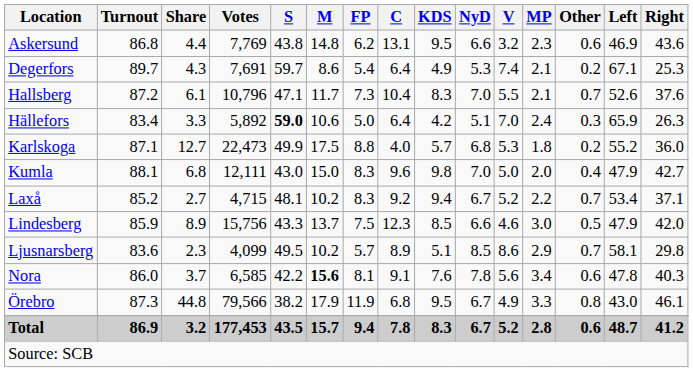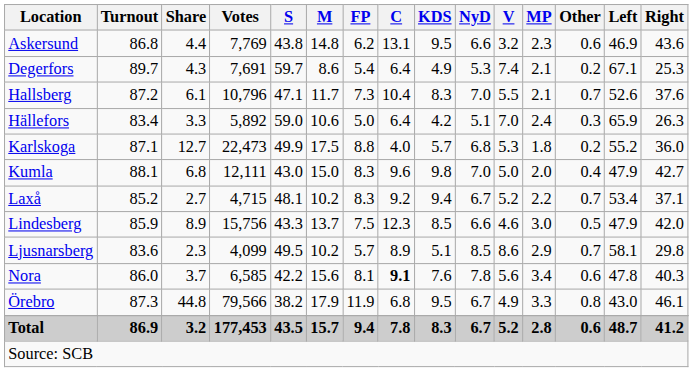Hällefors | S: bold -> normal
Nora | M: bold -> normal
Nora | C: normal -> bold
